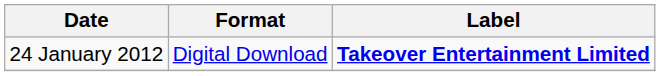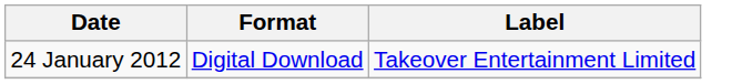24 January 2012 | Label: bold -> normal
